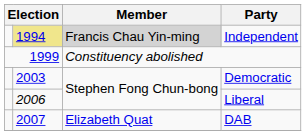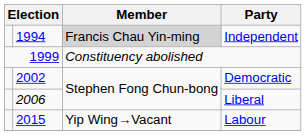Independent | column 2: khaki background -> no background
Democratic | column 2: 2003 -> 2002
- row: 2007 | Elizabeth Quat | DAB
+ row: 2015 | Yip Wing→Vacant | Labour
